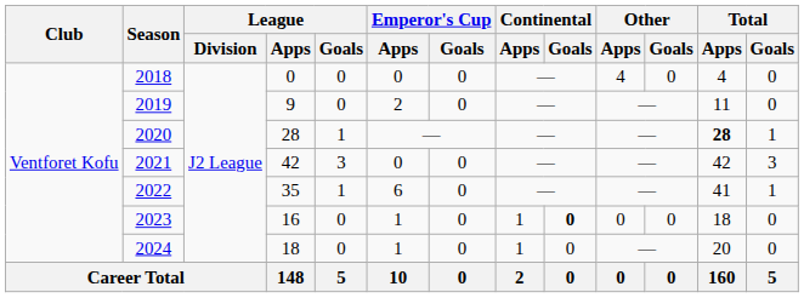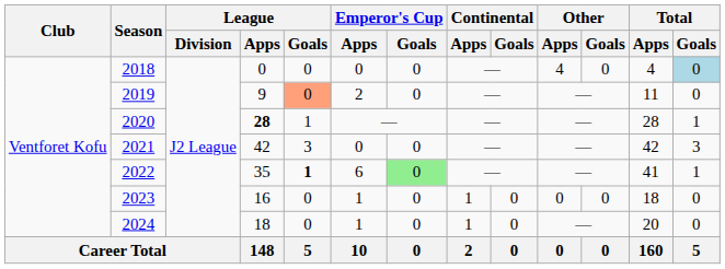2018 | Total / Goals: no background -> lightblue background
2019 | League / Goals: no background -> lightsalmon background
2020 | League / Apps: normal -> bold
2020 | Total / Apps: bold -> normal
2022 | League / Goals: normal -> bold
2022 | Emperor's Cup / Goals: no background -> lightgreen background
2023 | Continental / Goals: bold -> normal
